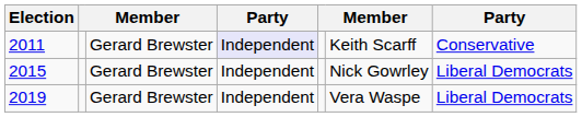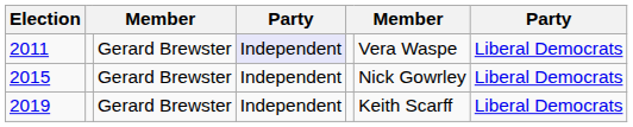2011 | column 6: Keith Scarff -> Vera Waspe
2011 | column 7: Conservative -> Liberal Democrats
2019 | column 6: Vera Waspe -> Keith Scarff
